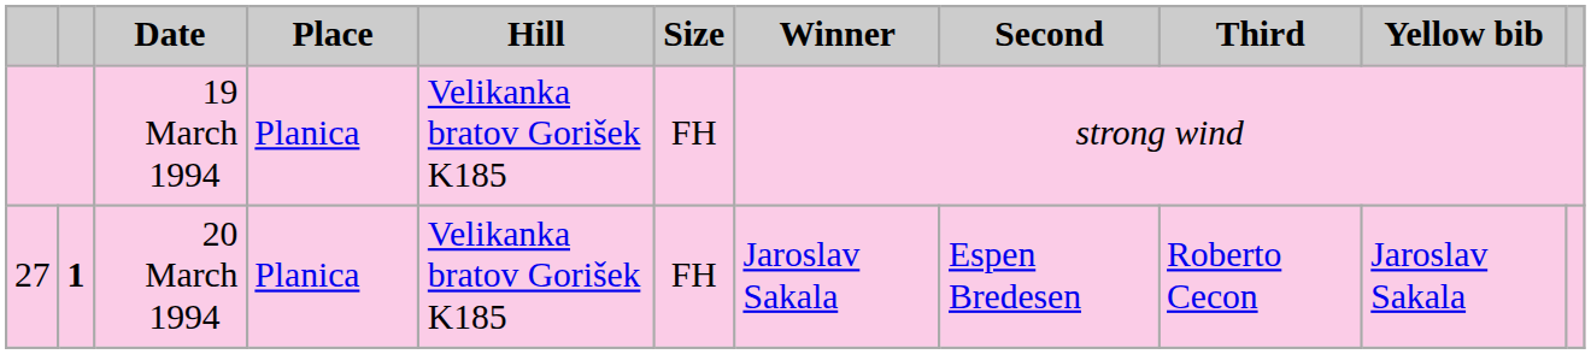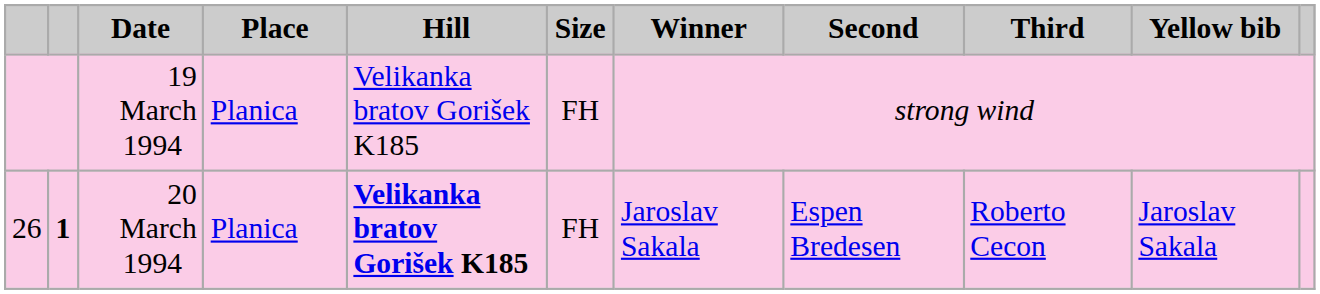20 March 1994 | column 1: 27 -> 26
20 March 1994 | Hill: normal -> bold
